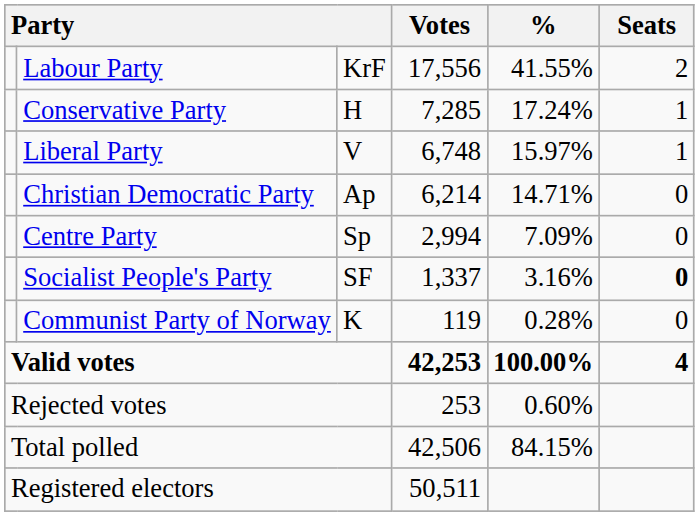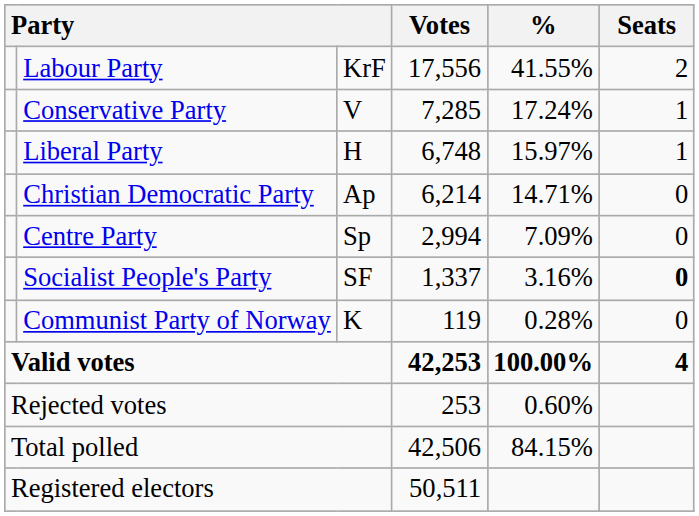Conservative Party | column 3: H -> V
Liberal Party | column 3: V -> H
